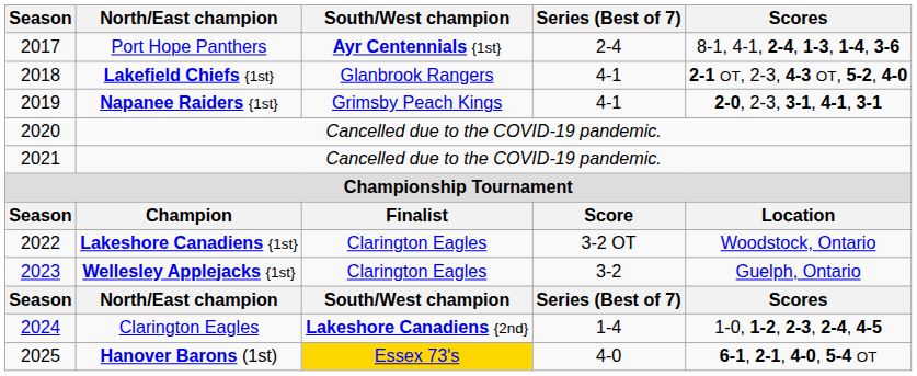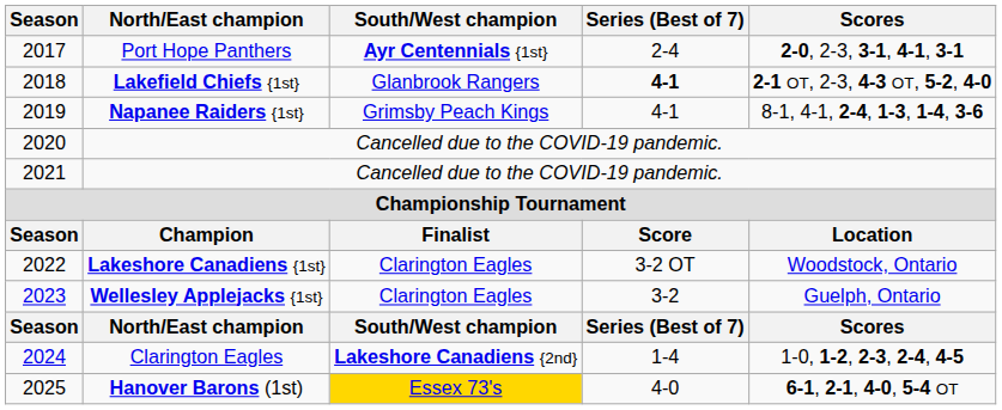Port Hope Panthers | Scores: 8-1, 4-1, 2-4, 1-3, 1-4, 3-6 -> 2-0, 2-3, 3-1, 4-1, 3-1
Lakefield Chiefs {1st} | Series (Best of 7): normal -> bold
Napanee Raiders {1st} | Scores: 2-0, 2-3, 3-1, 4-1, 3-1 -> 8-1, 4-1, 2-4, 1-3, 1-4, 3-6
